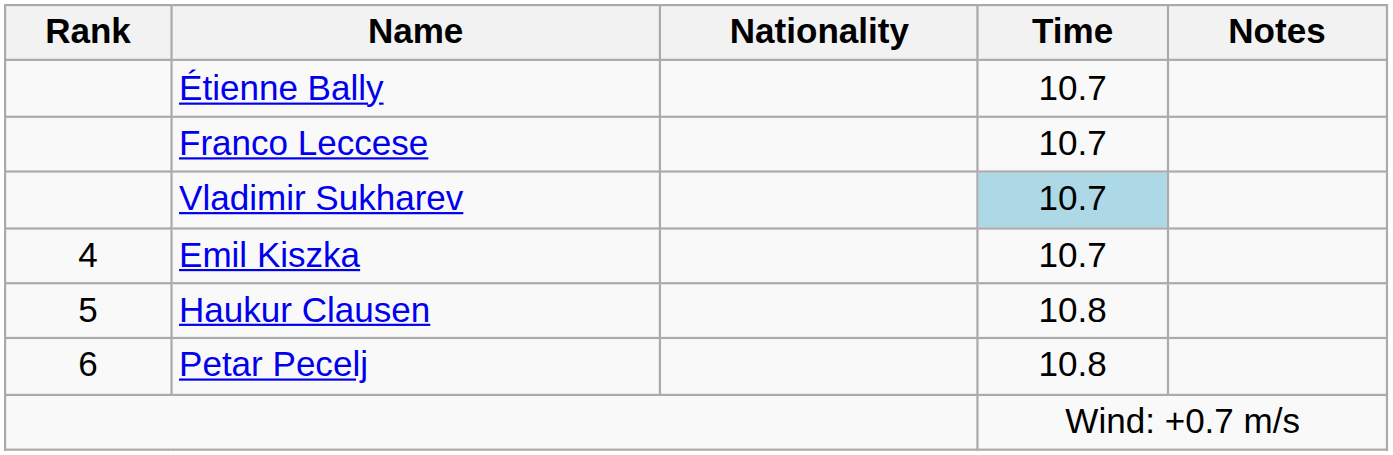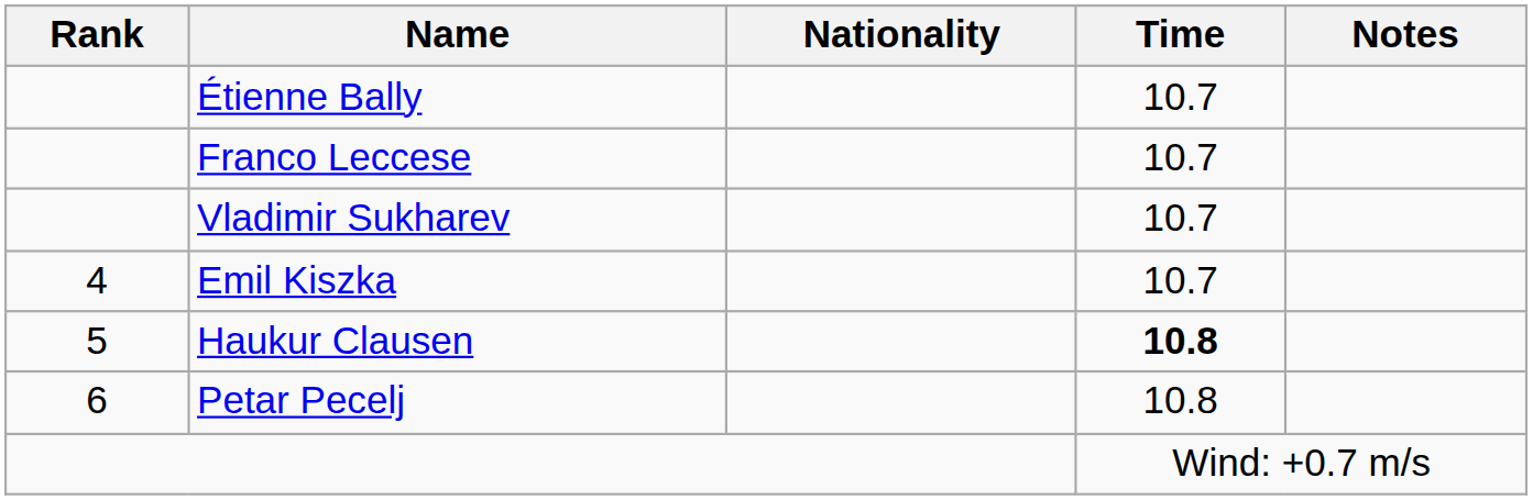Vladimir Sukharev | Time: lightblue background -> no background
Haukur Clausen | Time: normal -> bold
